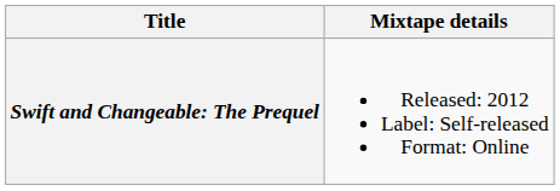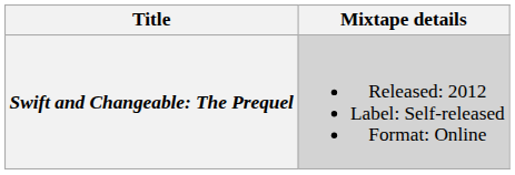Swift and Changeable: The Prequel | Mixtape details: no background -> lightgrey background
